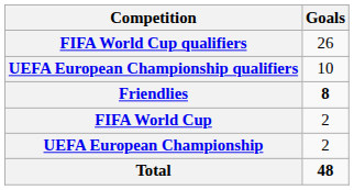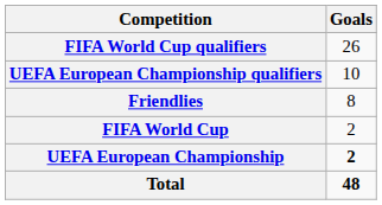Friendlies | Goals: bold -> normal
UEFA European Championship | Goals: normal -> bold
